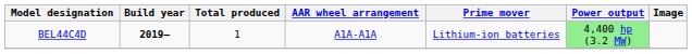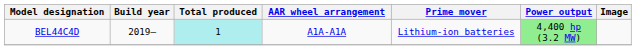BEL44C4D | Build year: bold -> normal
BEL44C4D | Total produced: no background -> paleturquoise background
